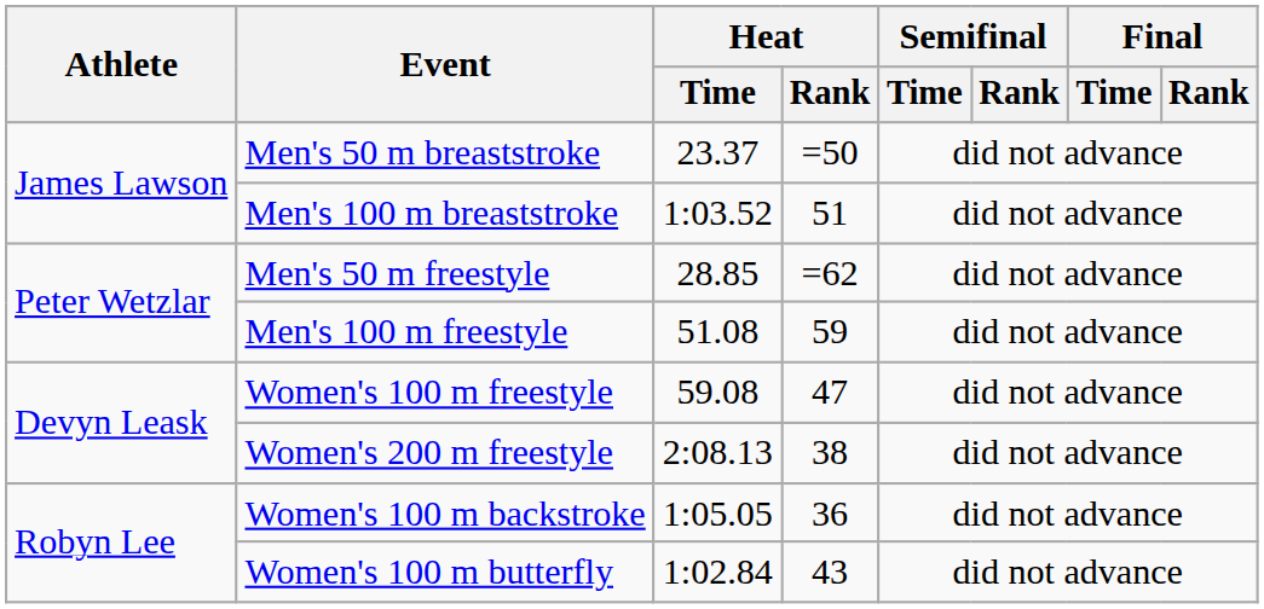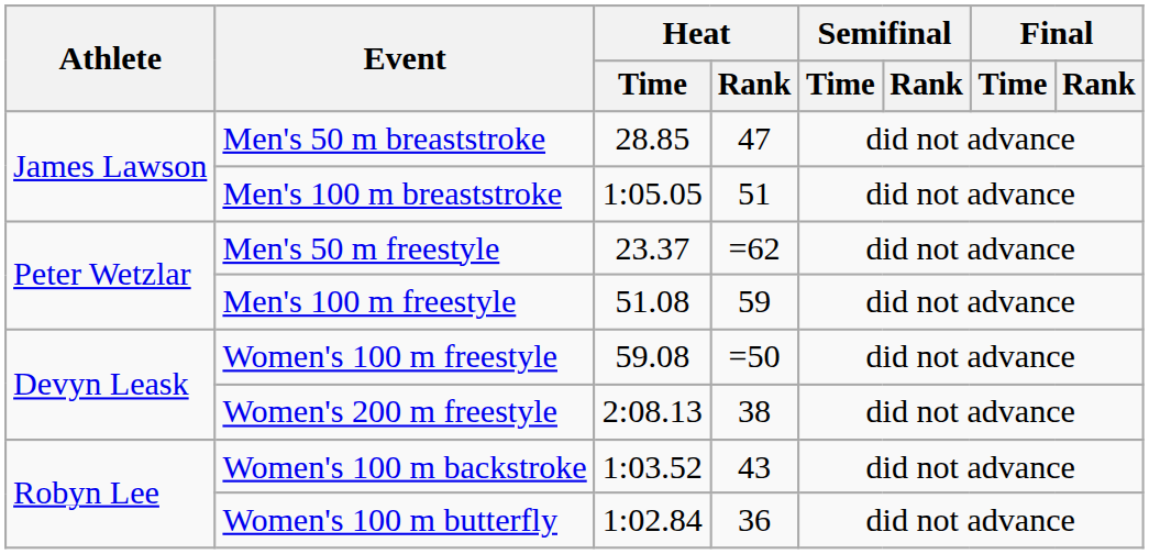Men's 50 m breaststroke | Heat / Time: 23.37 -> 28.85
Men's 50 m breaststroke | Heat / Rank: =50 -> 47
Men's 100 m breaststroke | Heat / Time: 1:03.52 -> 1:05.05
Men's 50 m freestyle | Heat / Time: 28.85 -> 23.37
Women's 100 m freestyle | Heat / Rank: 47 -> =50
Women's 100 m backstroke | Heat / Time: 1:05.05 -> 1:03.52
Women's 100 m backstroke | Heat / Rank: 36 -> 43
Women's 100 m butterfly | Heat / Rank: 43 -> 36
